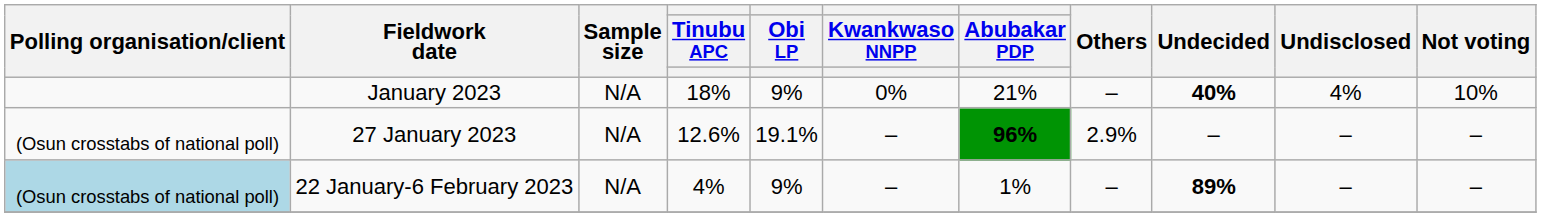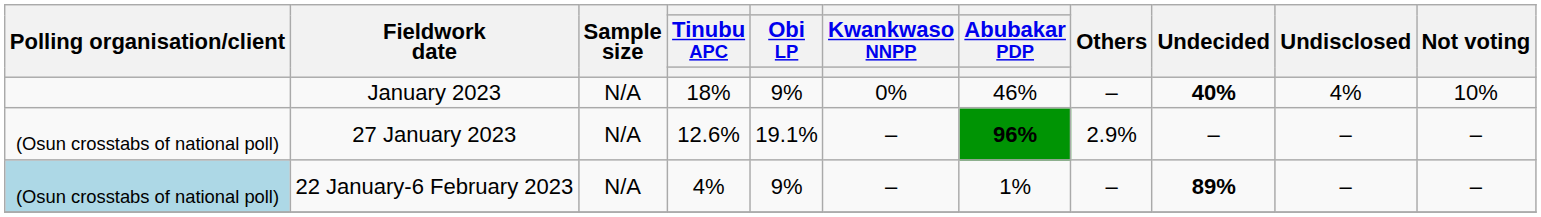January 2023 | Abubakar PDP: 21% -> 46%
